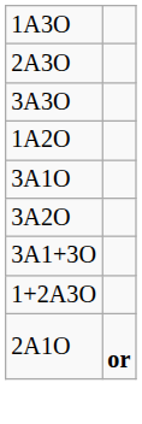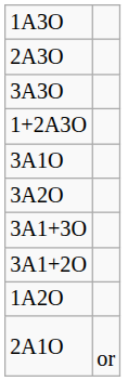rows swapped: 1+2A3O <-> 1A2O
+ row: 3A1+2O
2A1O | column 2: bold -> normal
